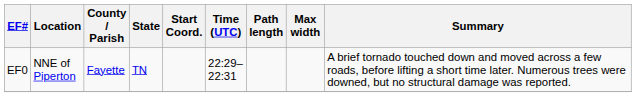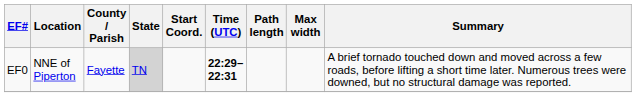EF0 | State: no background -> lightgrey background
EF0 | Time (UTC): normal -> bold
